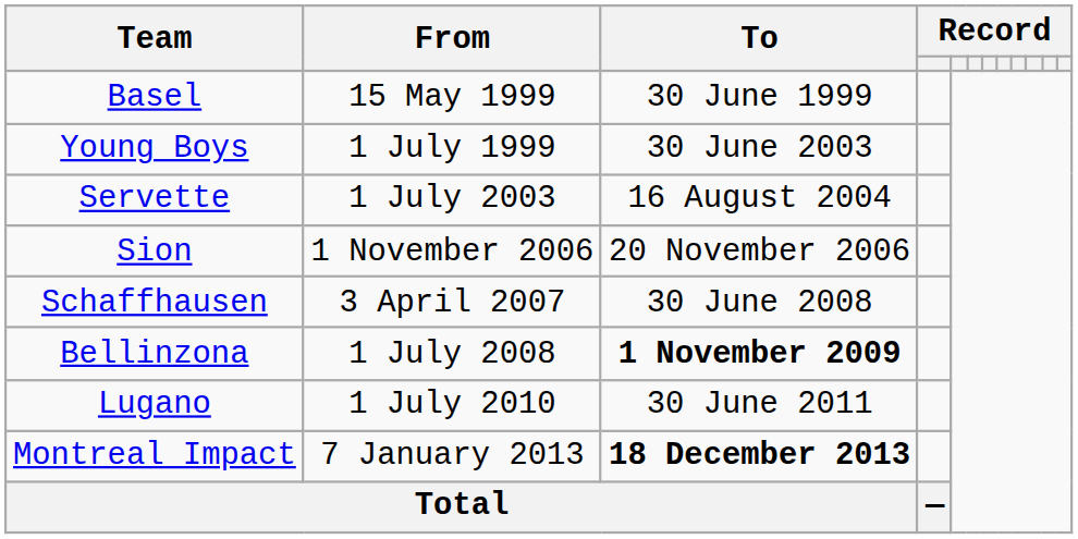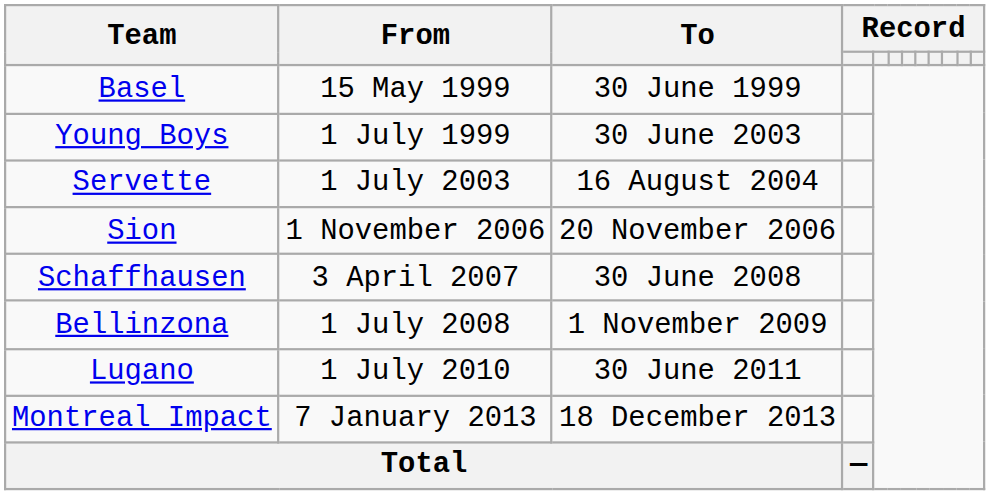Bellinzona | To: bold -> normal
Montreal Impact | To: bold -> normal
